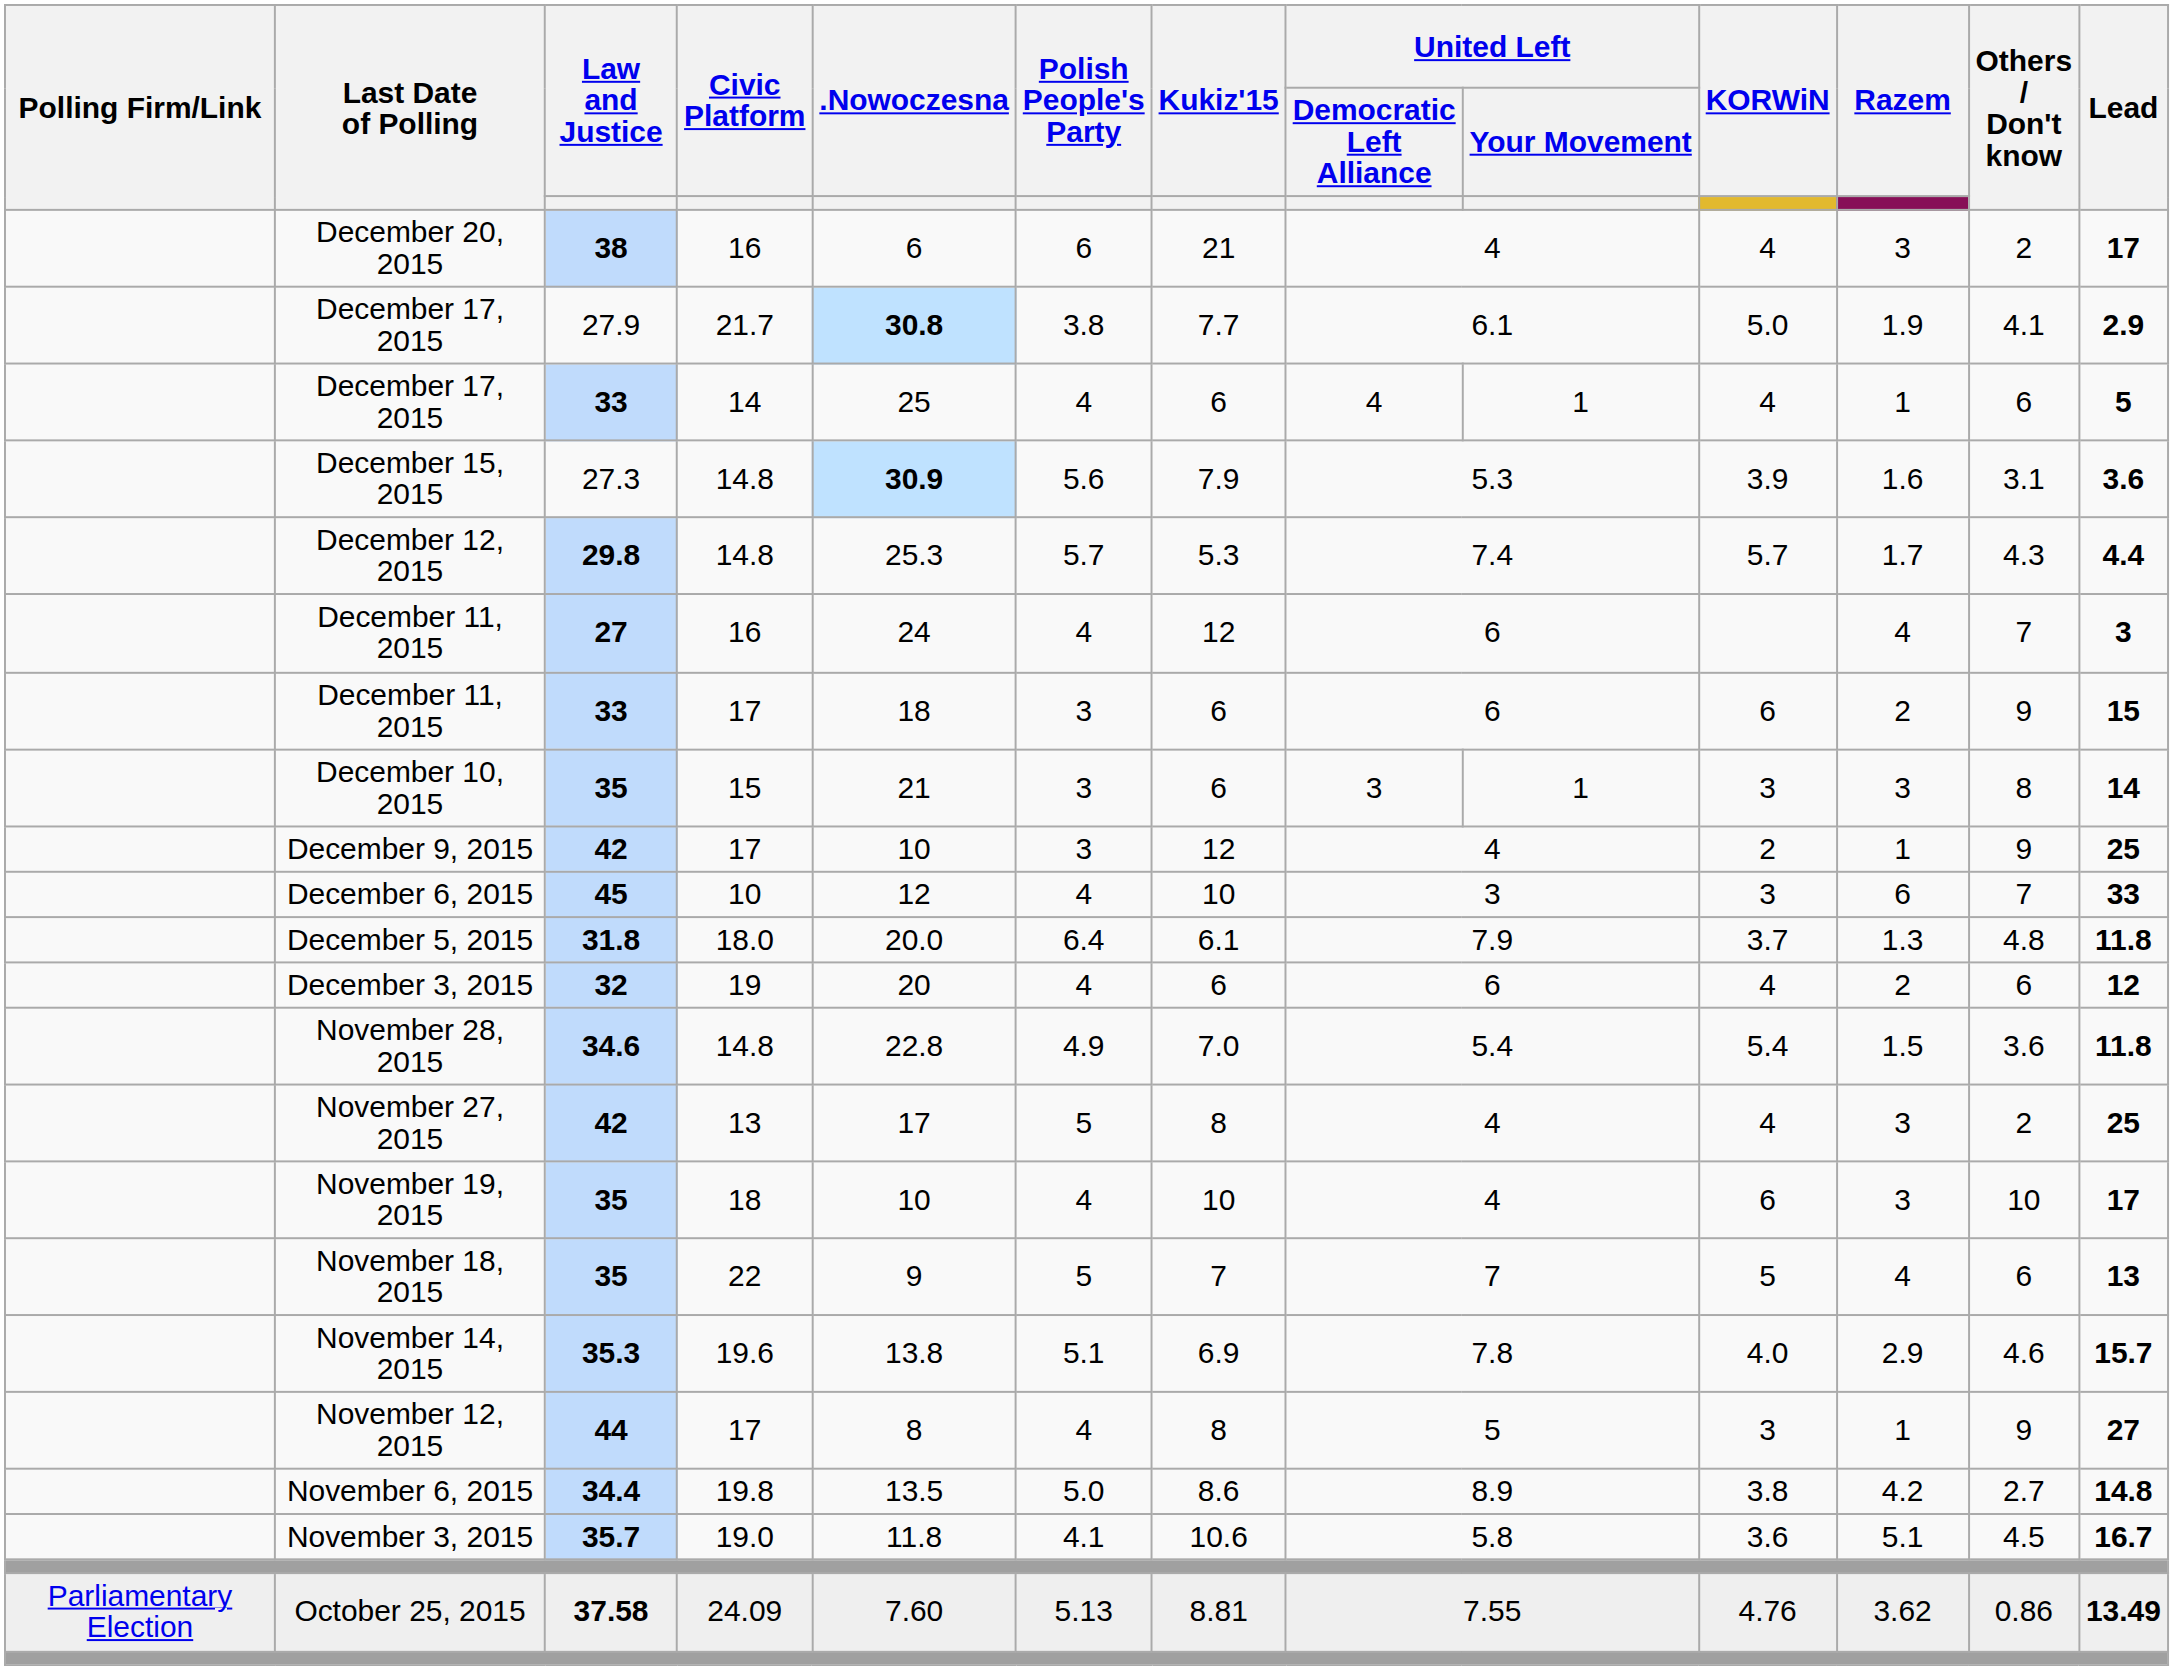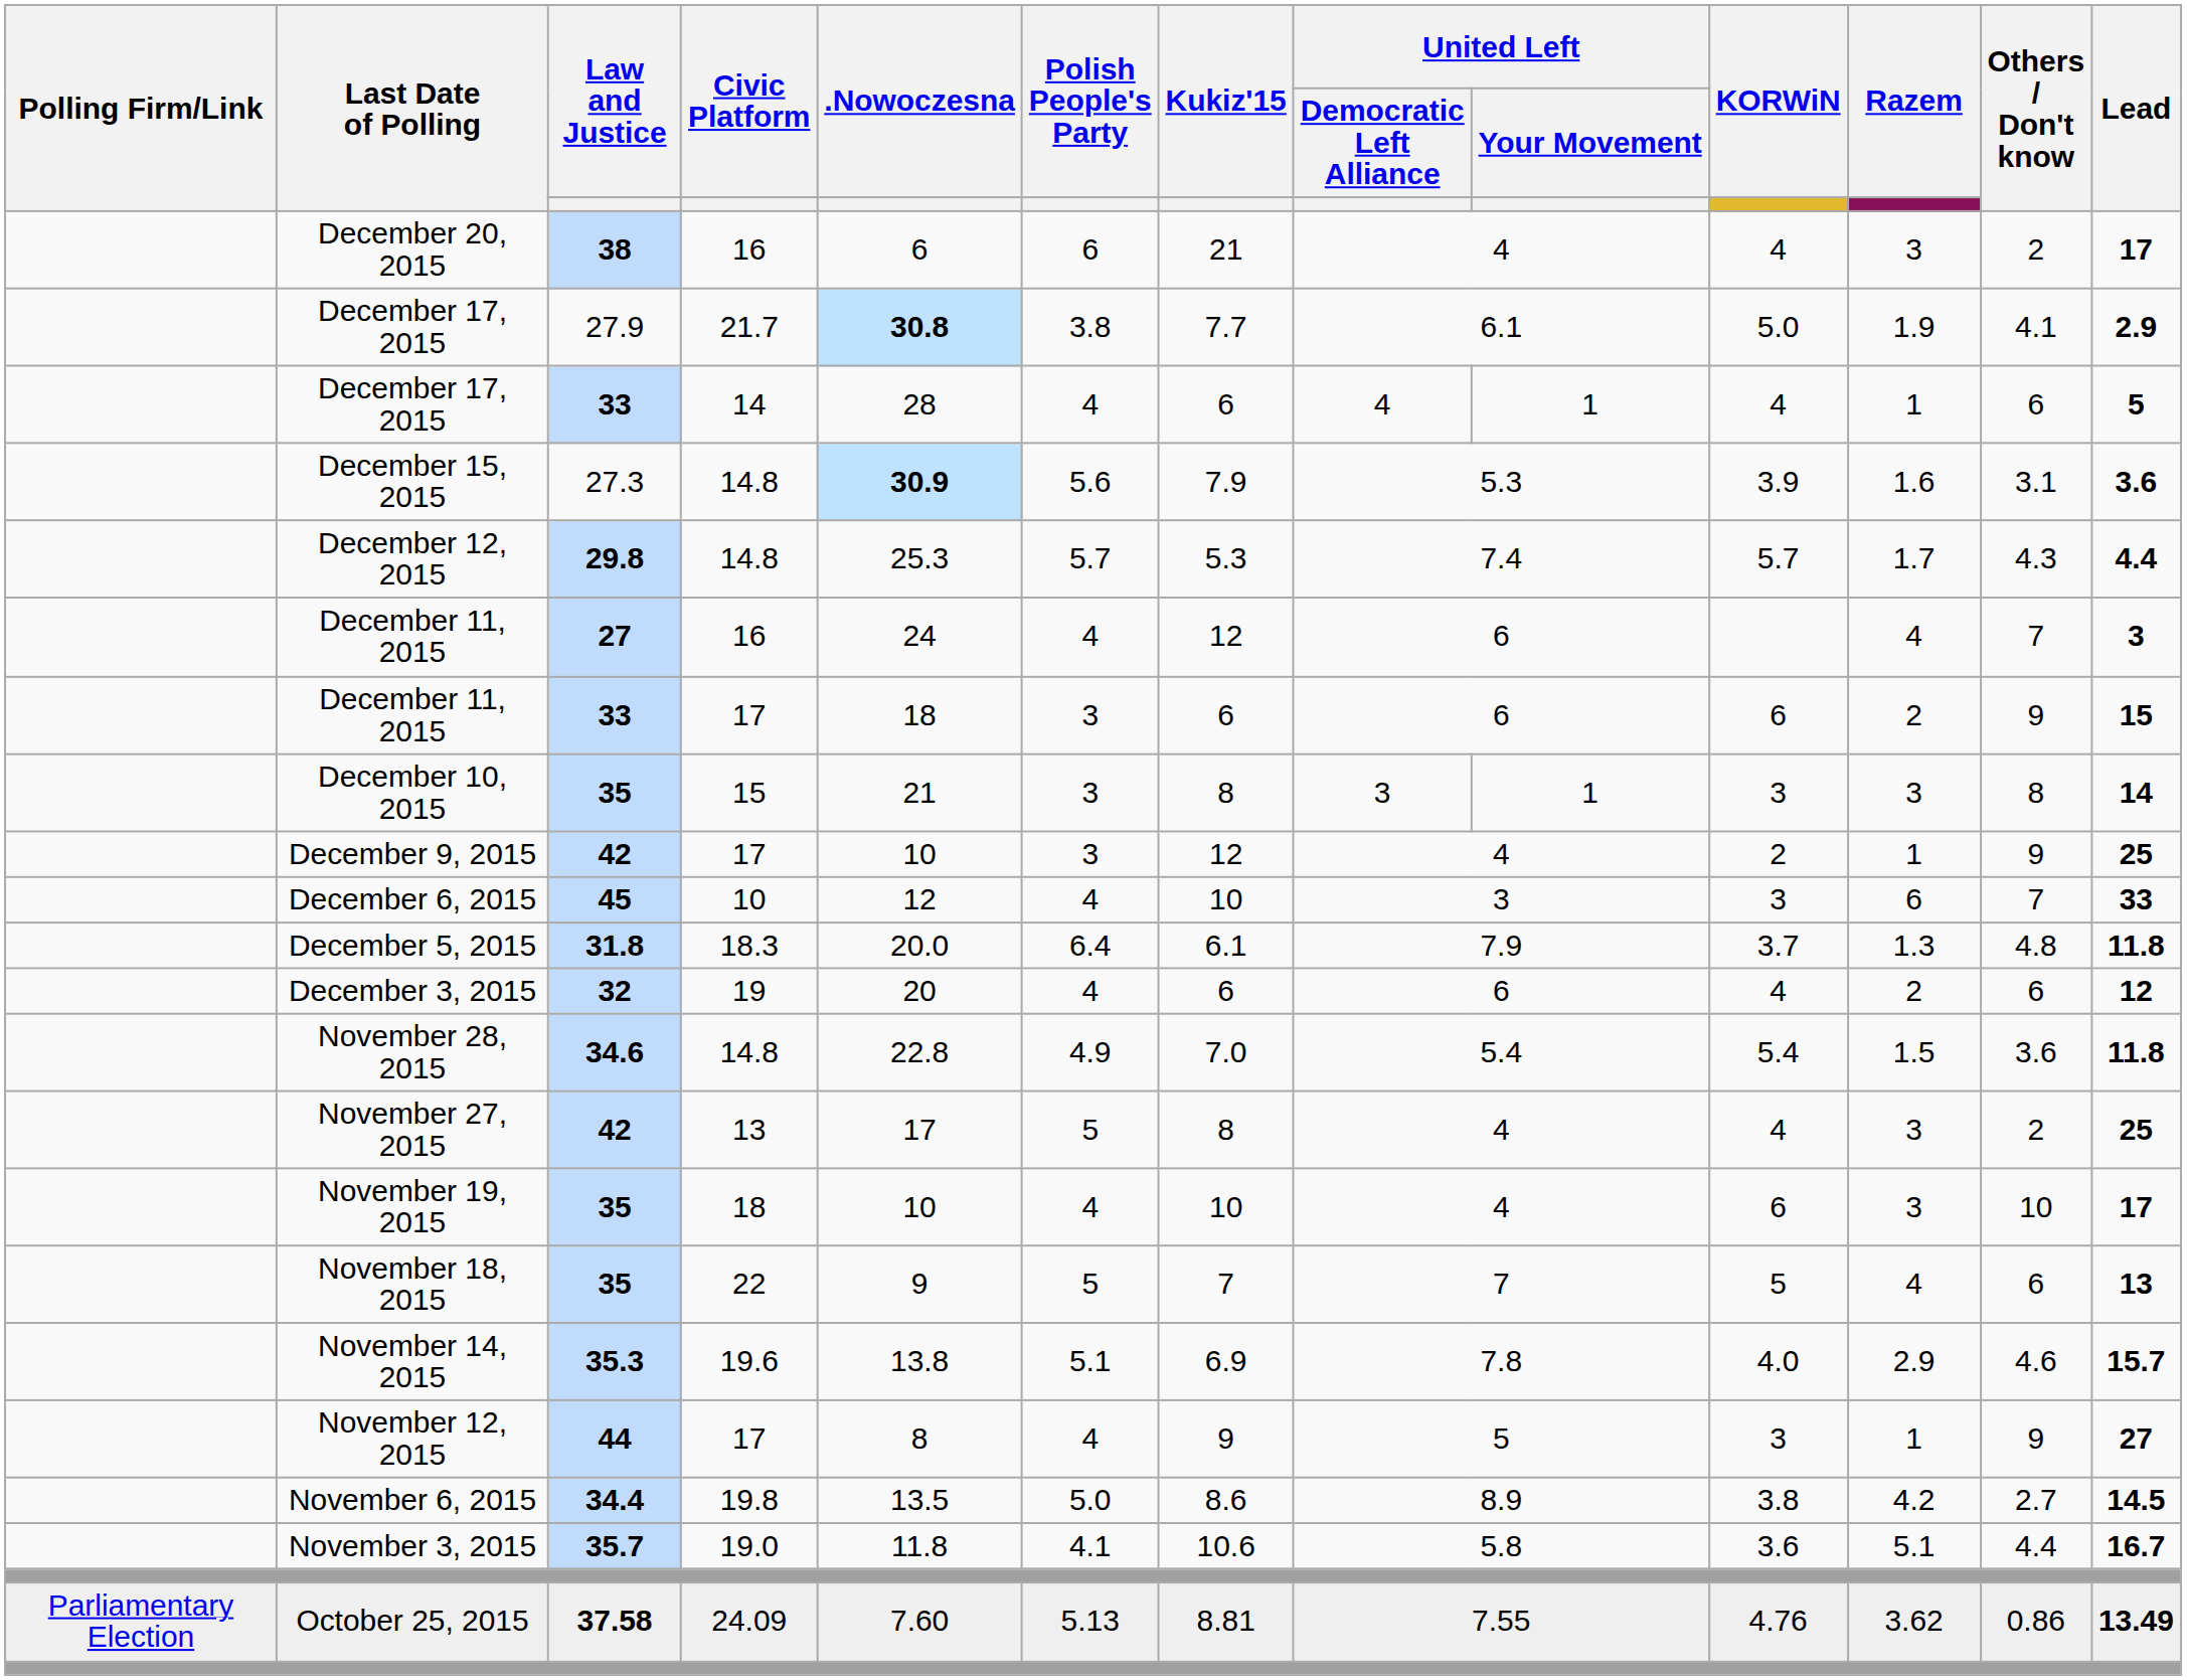December 17, 2015 / 33 | .Nowoczesna: 25 -> 28
December 10, 2015 | Kukiz'15: 6 -> 8
December 5, 2015 | Civic Platform: 18.0 -> 18.3
November 12, 2015 | Kukiz'15: 8 -> 9
November 6, 2015 | Lead: 14.8 -> 14.5
November 3, 2015 | Others / Don't know: 4.5 -> 4.4
